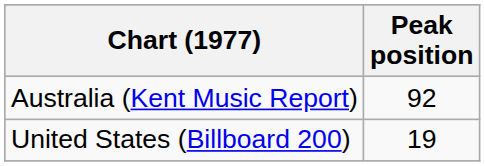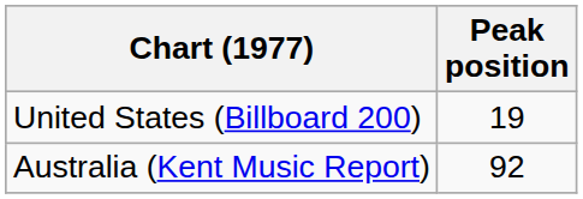rows swapped: Australia (Kent Music Report) <-> United States (Billboard 200)
